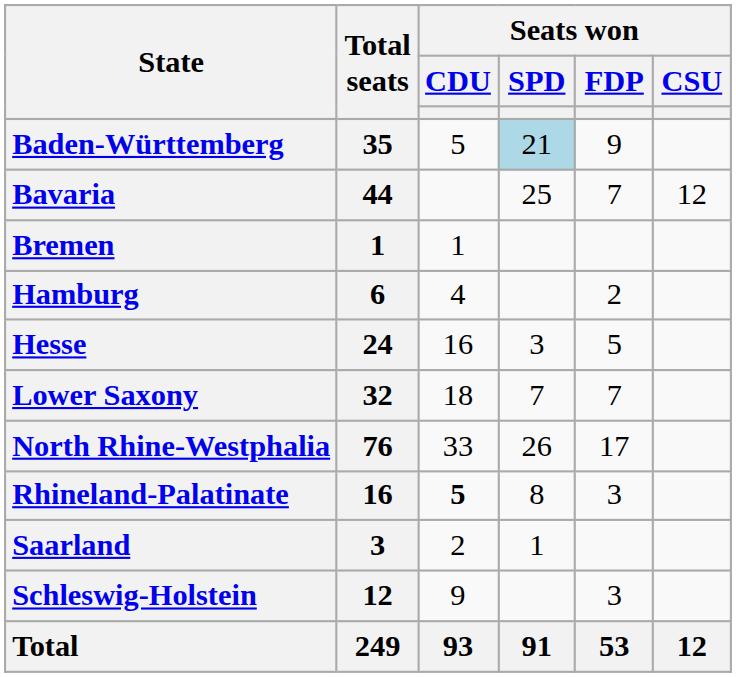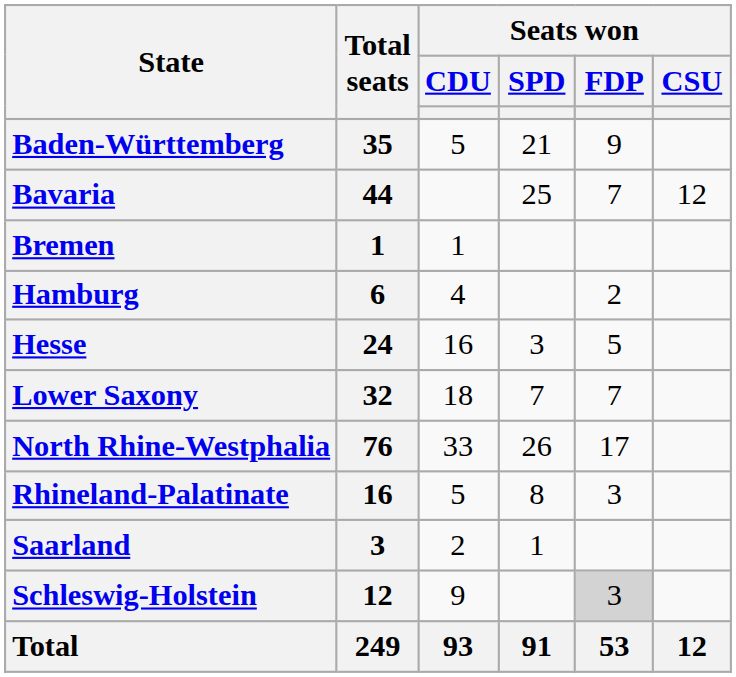Baden-Württemberg | Seats won / SPD: lightblue background -> no background
Rhineland-Palatinate | Seats won / CDU: bold -> normal
Schleswig-Holstein | Seats won / FDP: no background -> lightgrey background
